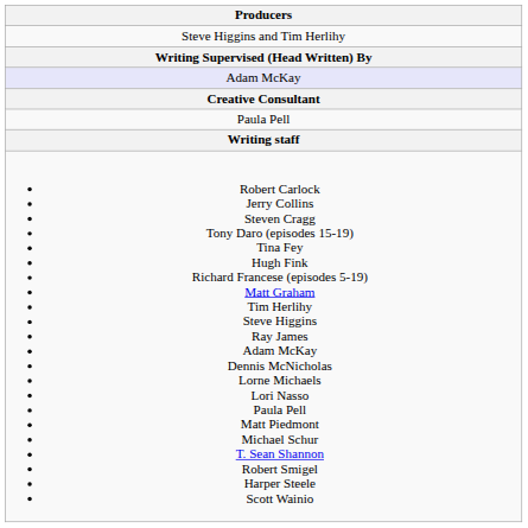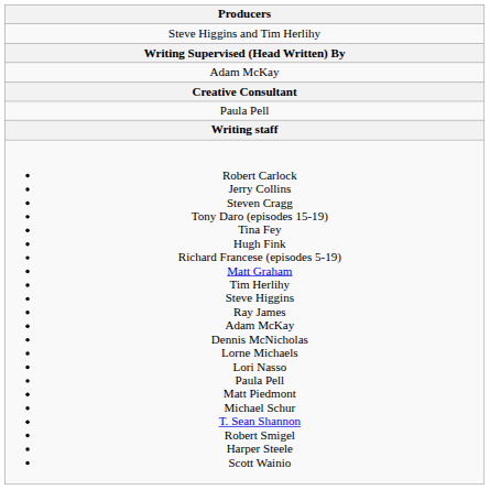row 4 | column 1: lavender background -> no background
